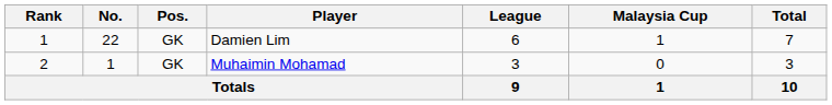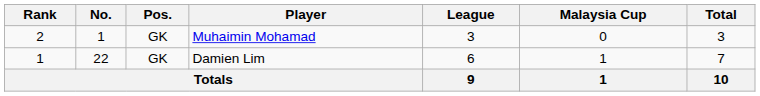rows swapped: Damien Lim <-> Muhaimin Mohamad
